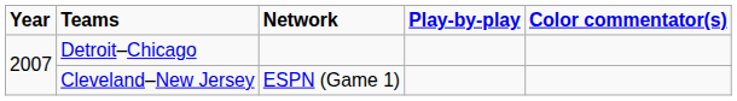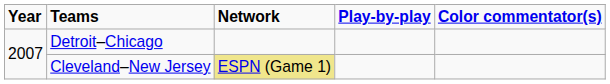Cleveland–New Jersey | Network: no background -> khaki background
